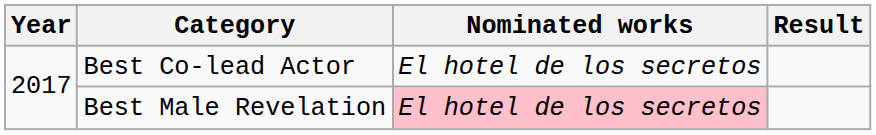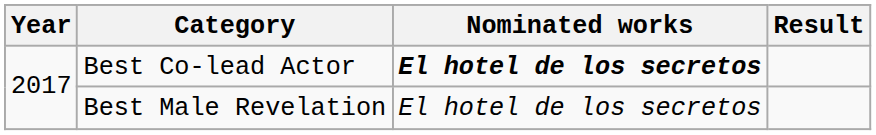Best Co-lead Actor | Nominated works: normal -> bold
Best Male Revelation | Nominated works: pink background -> no background
